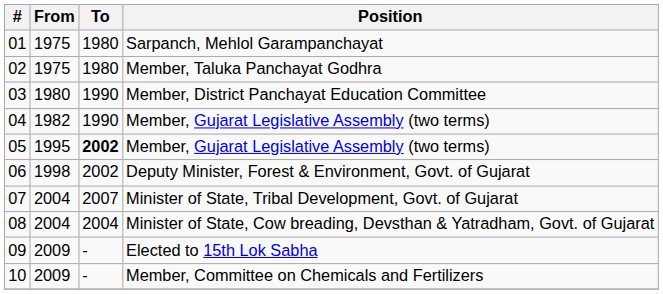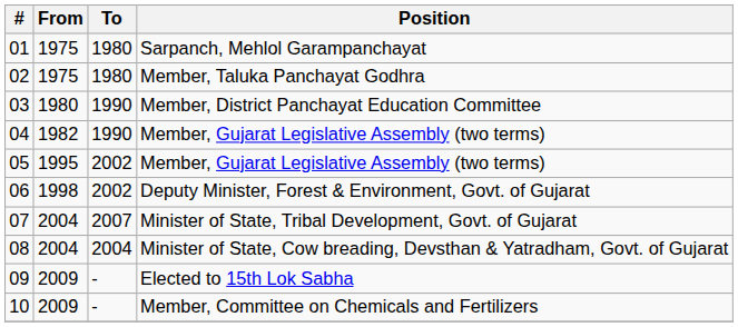05 / Member, Gujarat Legislative Assembly (two terms) | To: bold -> normal
